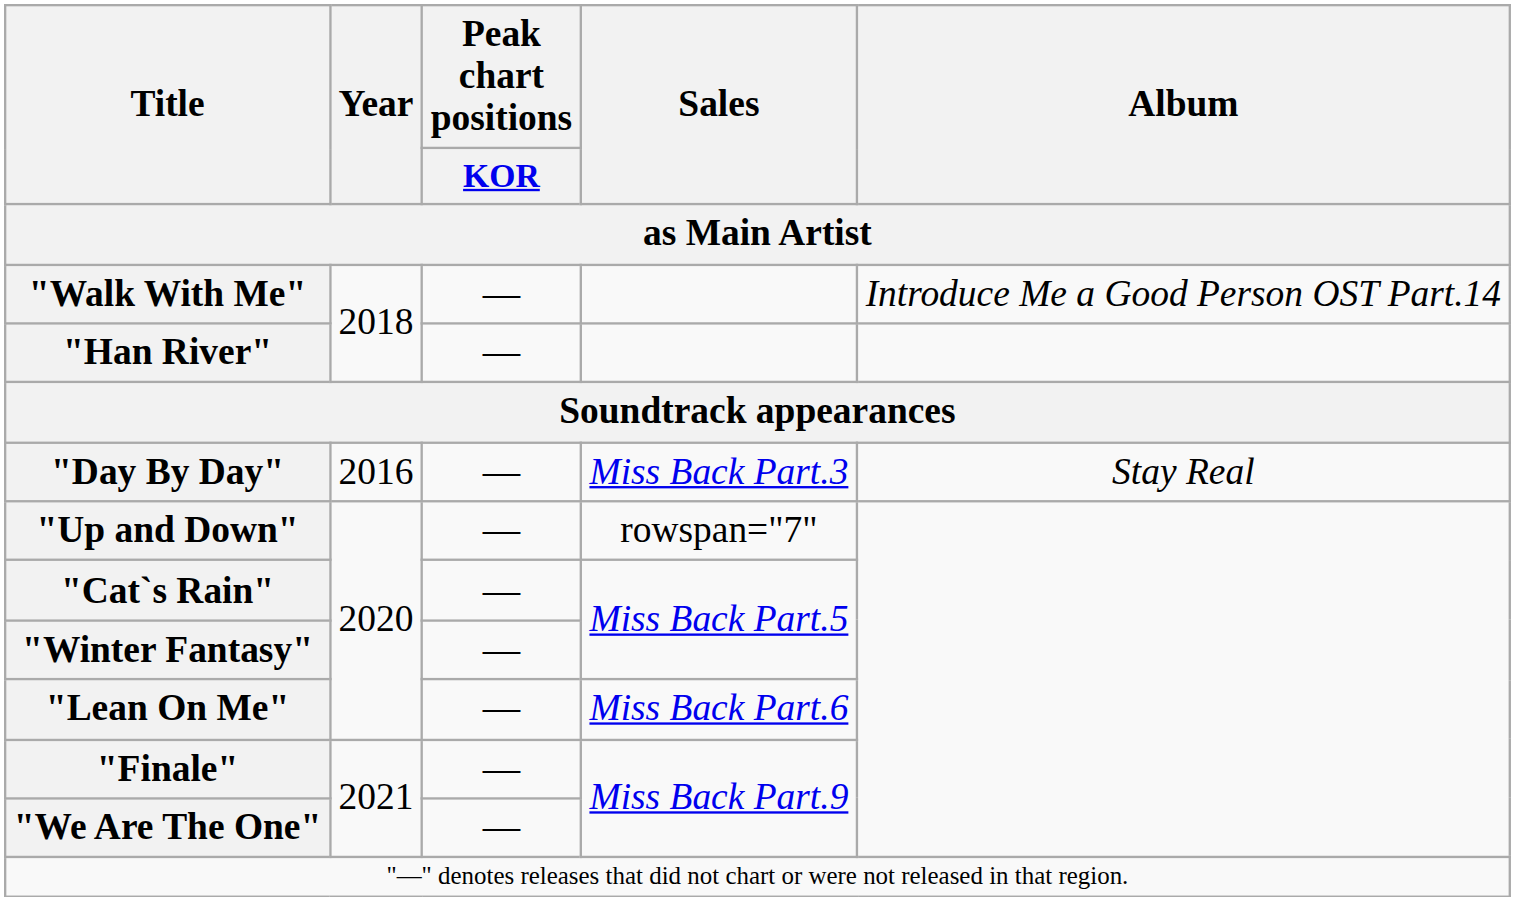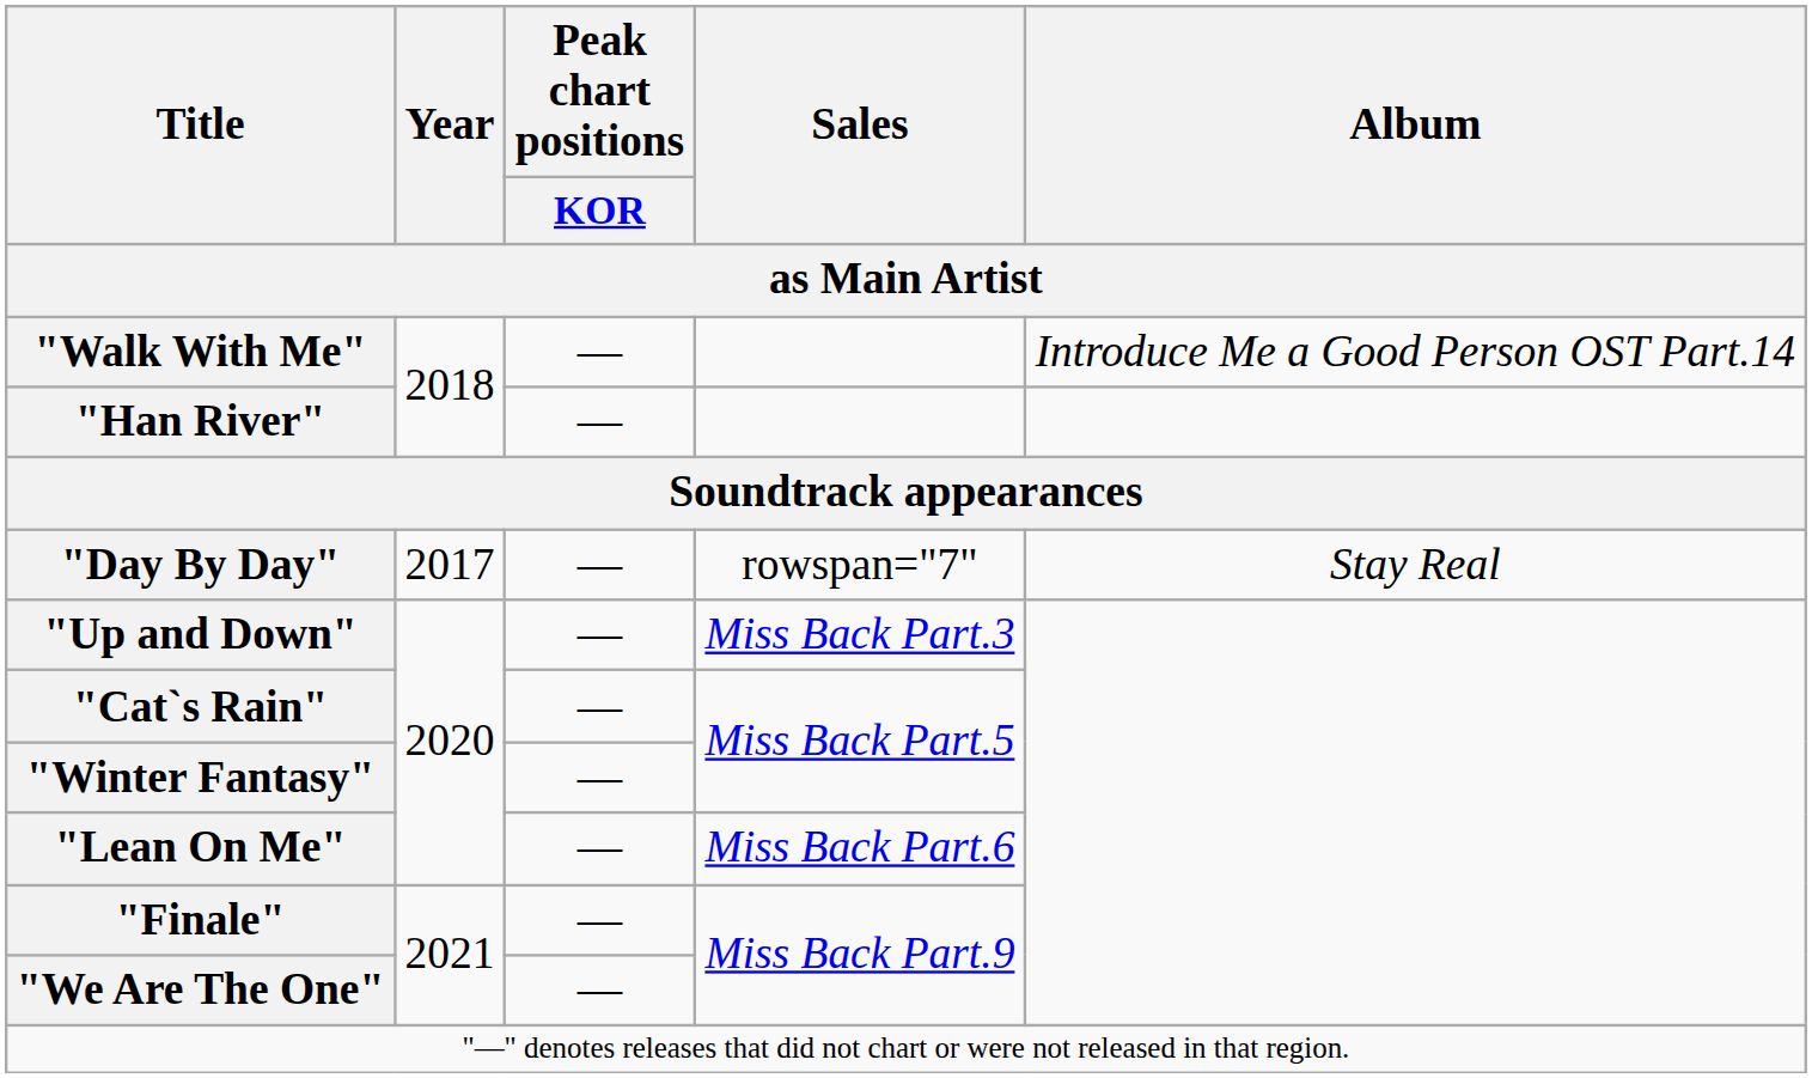"Day By Day" | Year / as Main Artist: 2016 -> 2017
"Day By Day" | Sales / as Main Artist: Miss Back Part.3 -> rowspan="7"
"Up and Down" | Sales / as Main Artist: rowspan="7" -> Miss Back Part.3
